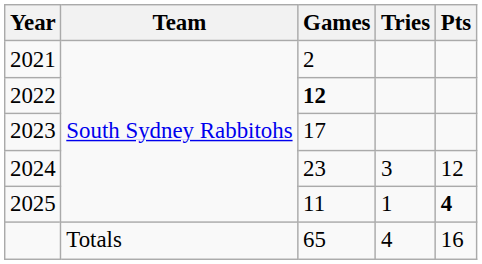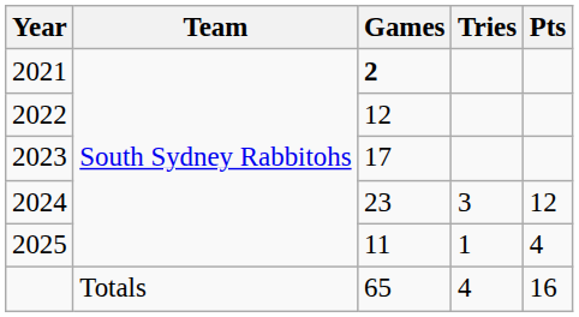2021 | Games: normal -> bold
2022 | Games: bold -> normal
2025 | Pts: bold -> normal
